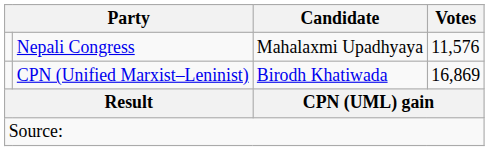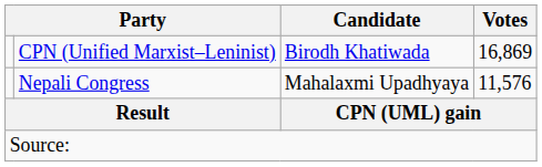rows swapped: CPN (Unified Marxist–Leninist) <-> Nepali Congress
